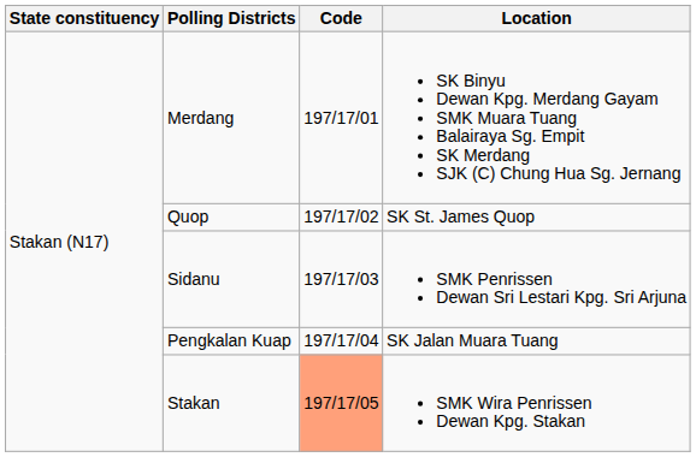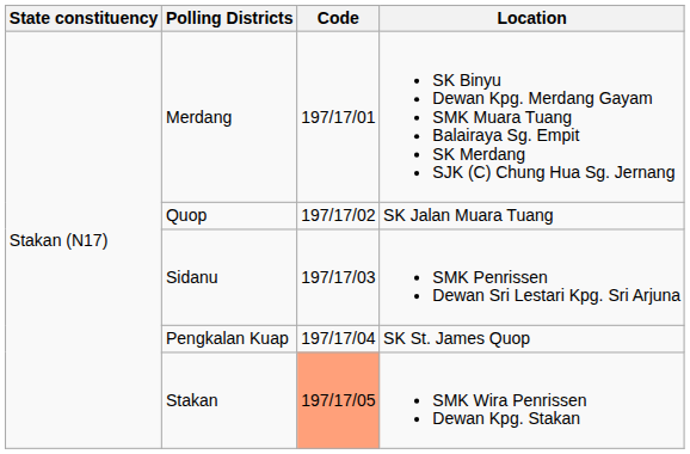Quop | Location: SK St. James Quop -> SK Jalan Muara Tuang
Pengkalan Kuap | Location: SK Jalan Muara Tuang -> SK St. James Quop
